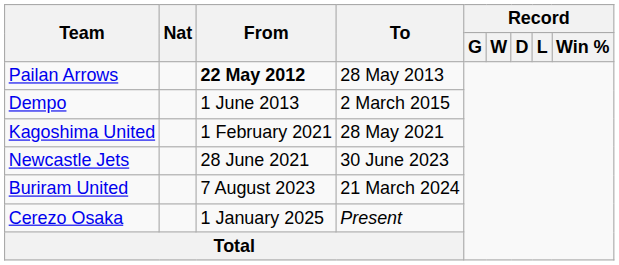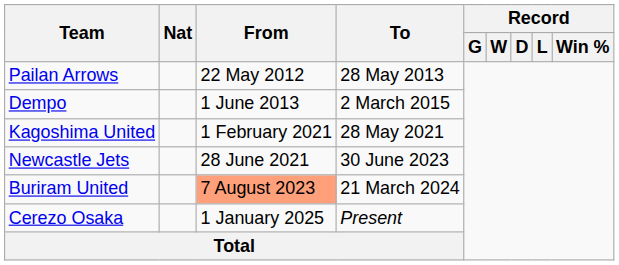Pailan Arrows | From: bold -> normal
Buriram United | From: no background -> lightsalmon background
